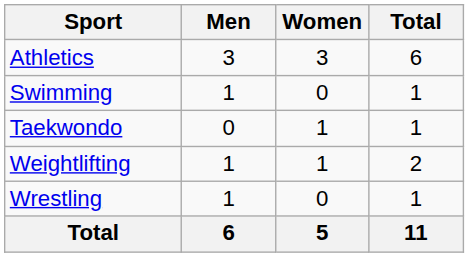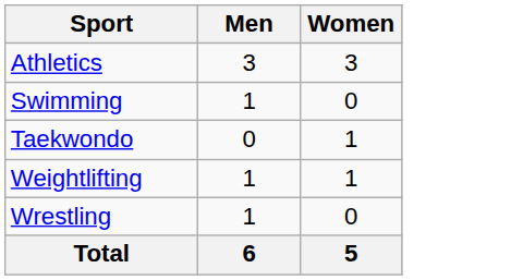- column: Total | 6 | 1 | 1 | 2 | 1 | 11
